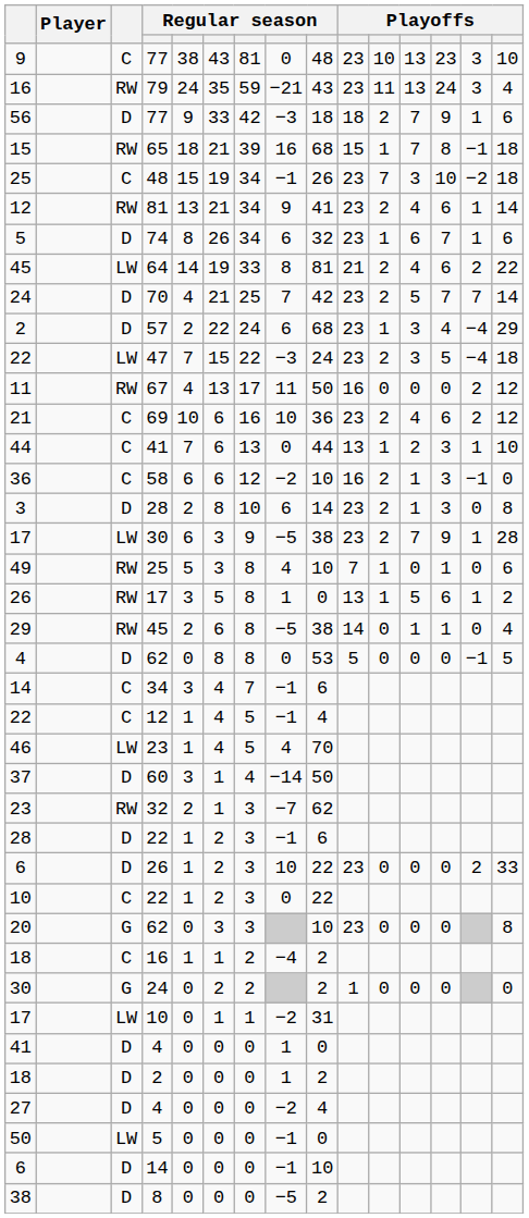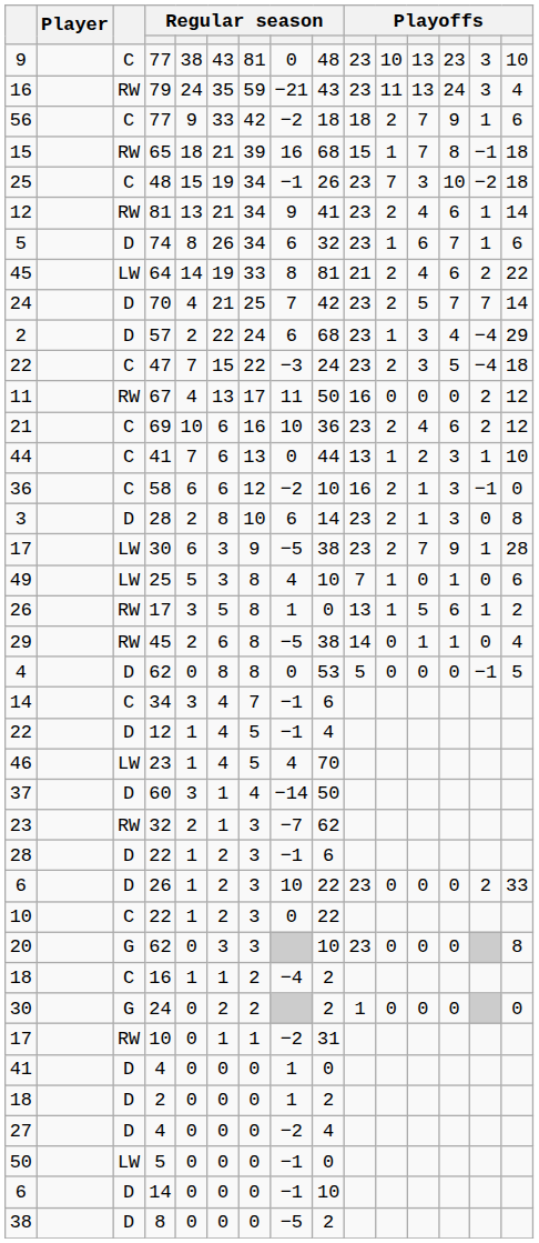56 | column 3: D -> C
56 | column 8: −3 -> −2
22 / 47 | column 3: LW -> C
49 | column 3: RW -> LW
22 / 12 | column 3: C -> D
17 / 10 | column 3: LW -> RW
